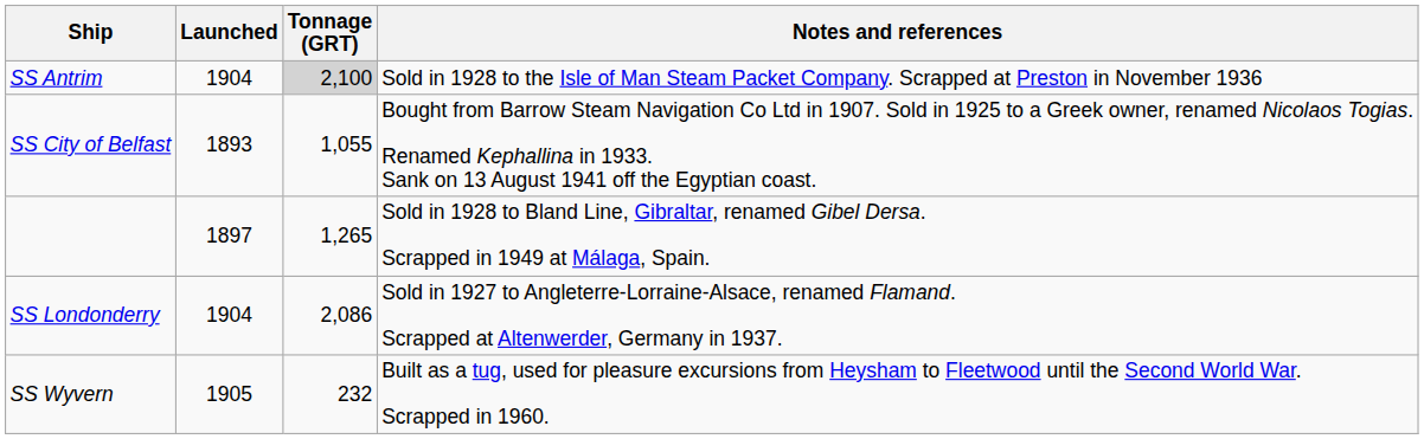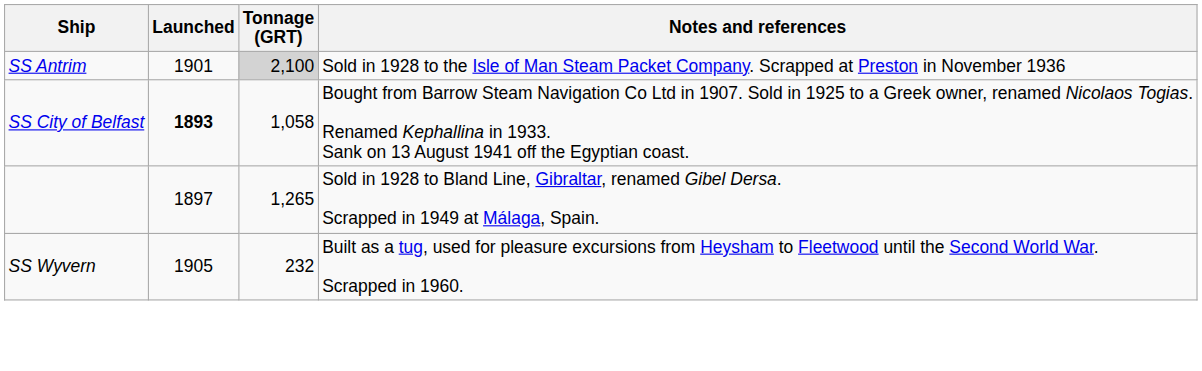SS Antrim | Launched: 1904 -> 1901
SS City of Belfast | Launched: normal -> bold
SS City of Belfast | Tonnage (GRT): 1,055 -> 1,058
- row: SS Londonderry | 1904 | 2,086 | Sold in 1927 to Angleterre-Lorraine-Alsace, renamed Flamand. Scrapped at Altenwerder, Germany in 1937.
